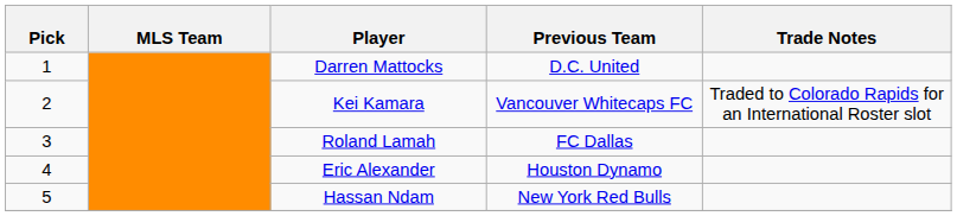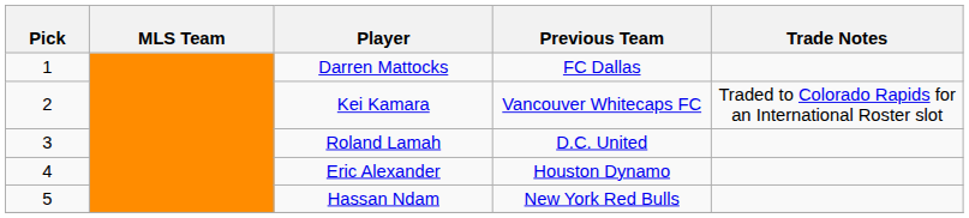Darren Mattocks | Previous Team: D.C. United -> FC Dallas
Roland Lamah | Previous Team: FC Dallas -> D.C. United
